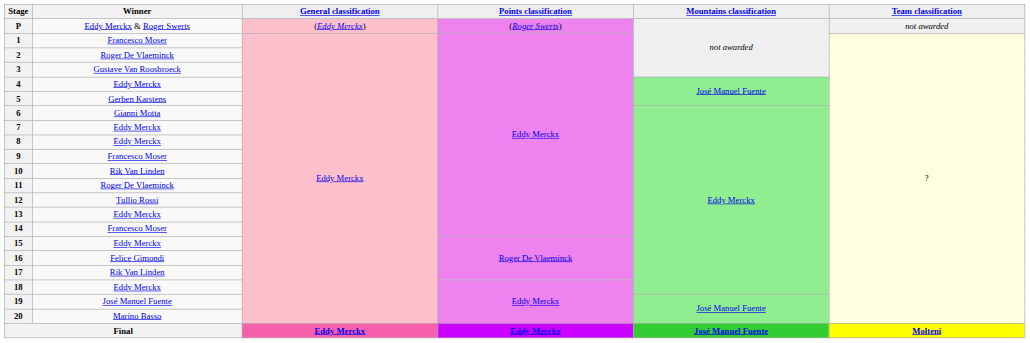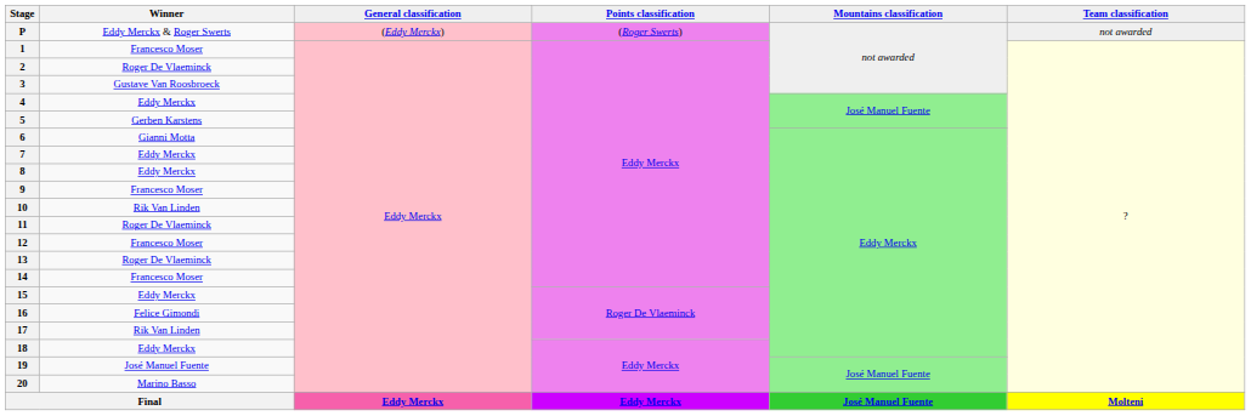12 | Winner: Tullio Rossi -> Francesco Moser
13 | Winner: Eddy Merckx -> Roger De Vlaeminck
